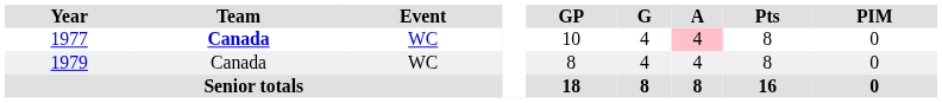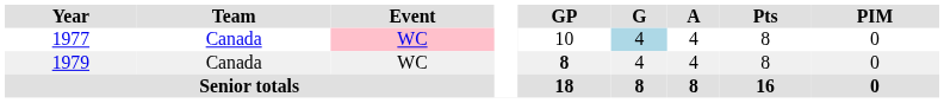1977 | Team: bold -> normal
1977 | Event: no background -> pink background
1977 | G: no background -> lightblue background
1977 | A: pink background -> no background
1979 | GP: normal -> bold
